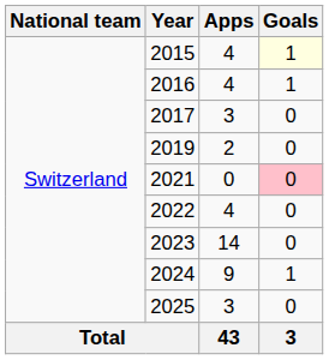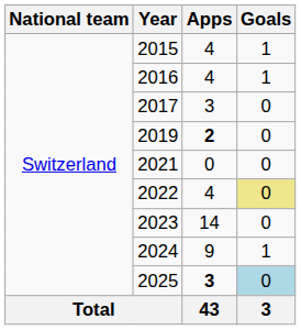2015 | Goals: lightyellow background -> no background
2019 | Apps: normal -> bold
2021 | Goals: pink background -> no background
2022 | Goals: no background -> khaki background
2025 | Apps: normal -> bold
2025 | Goals: no background -> lightblue background
